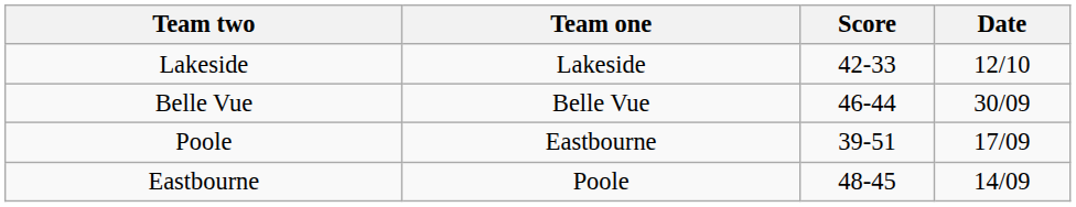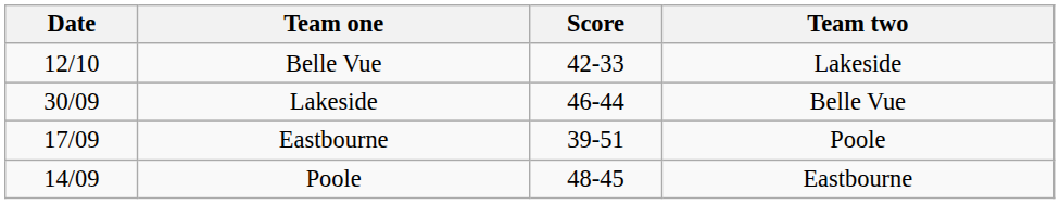columns swapped: Date <-> Team two
row 2 | Team one: Lakeside -> Belle Vue
row 3 | Team one: Belle Vue -> Lakeside
